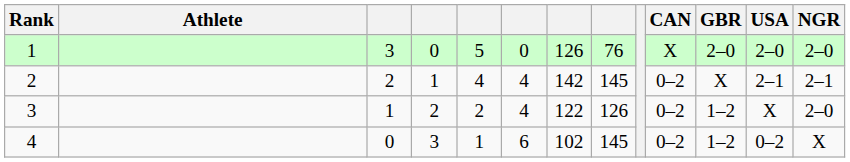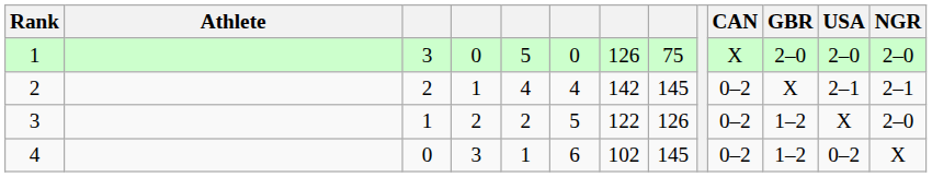row 2 | column 8: 76 -> 75
row 4 | column 6: 4 -> 5
